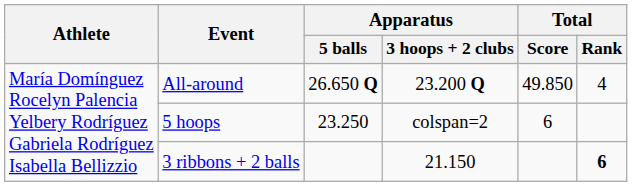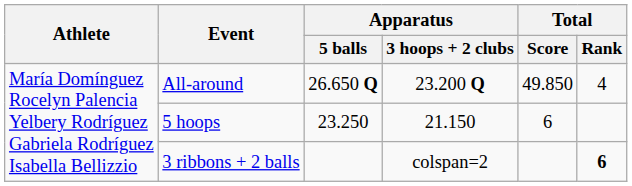5 hoops | Apparatus / 3 hoops + 2 clubs: colspan=2 -> 21.150
3 ribbons + 2 balls | Apparatus / 3 hoops + 2 clubs: 21.150 -> colspan=2
